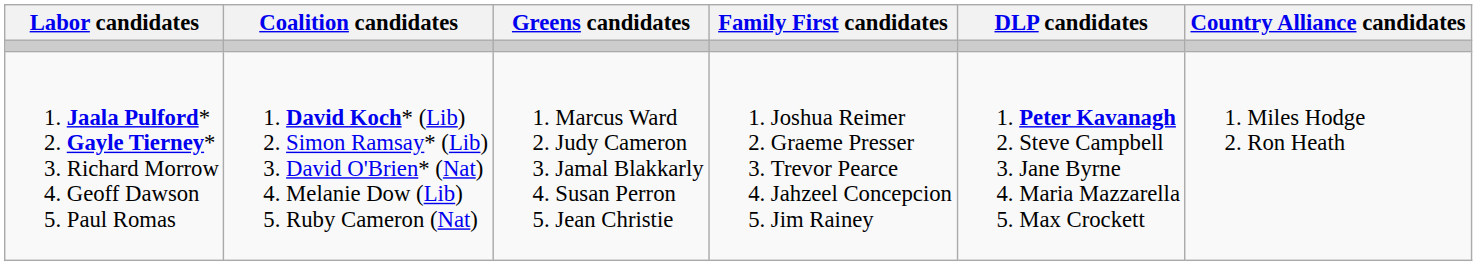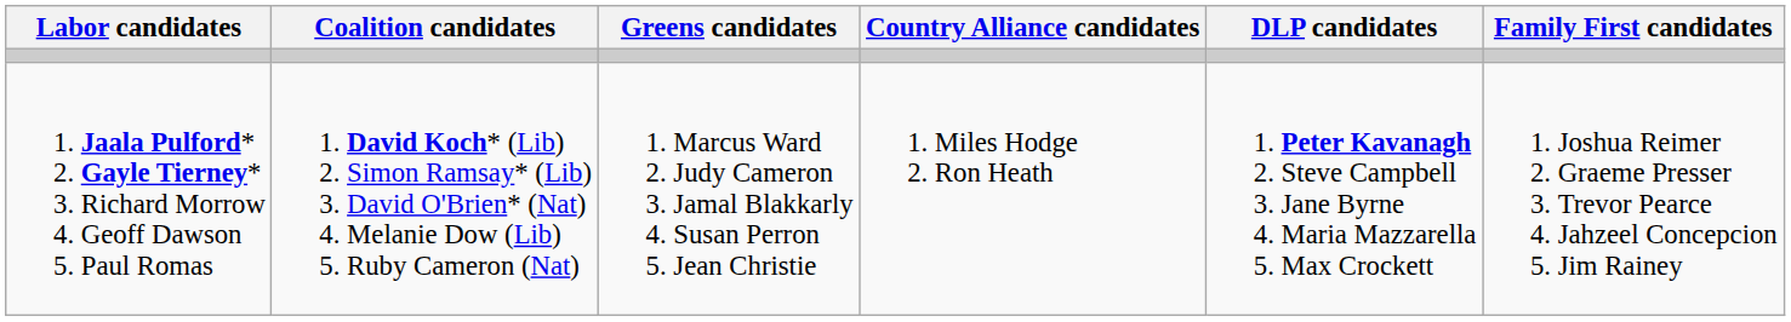columns swapped: Family First candidates <-> Country Alliance candidates
